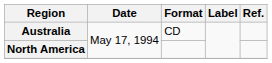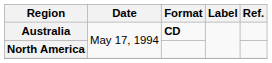Australia | Format: normal -> bold
